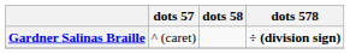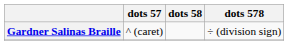Gardner Salinas Braille | dots 578: bold -> normal
